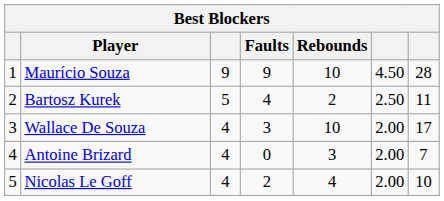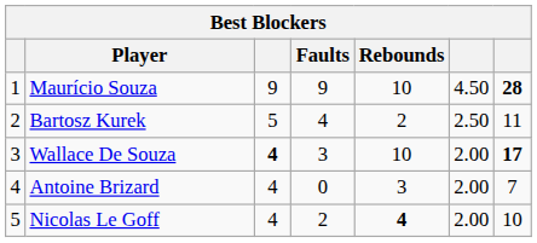Maurício Souza | column 7: normal -> bold
Wallace De Souza | column 3: normal -> bold
Wallace De Souza | column 7: normal -> bold
Nicolas Le Goff | Rebounds: normal -> bold
